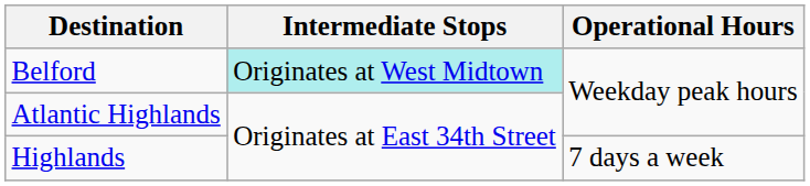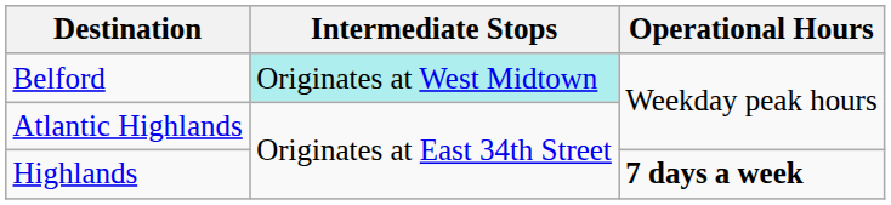Highlands | Operational Hours: normal -> bold
